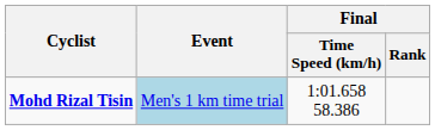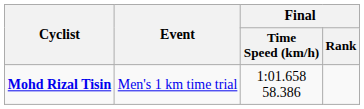Mohd Rizal Tisin | Event: lightblue background -> no background
